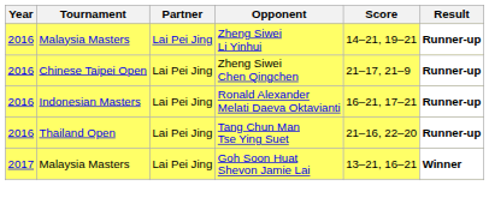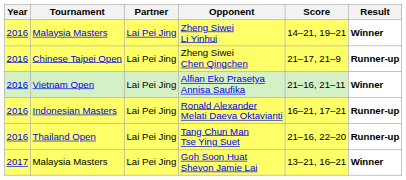Zheng Siwei Li Yinhui | Result: Runner-up -> Winner
+ row: 2016 | Vietnam Open | Lai Pei Jing | Alfian Eko Prasetya Annisa Saufika | 21–16, 21–11 | Winner
